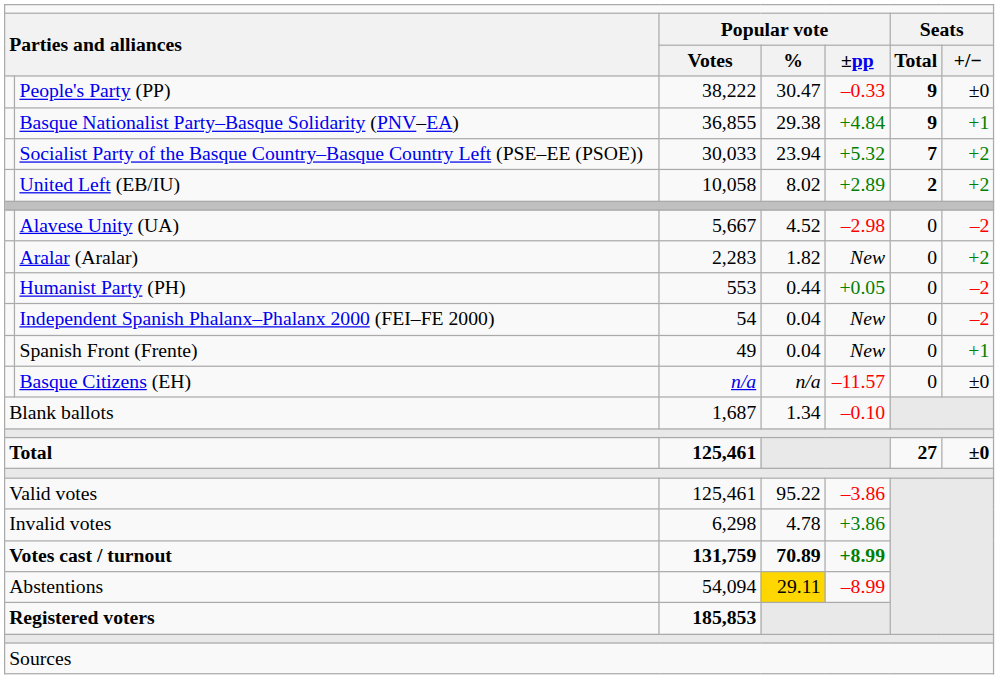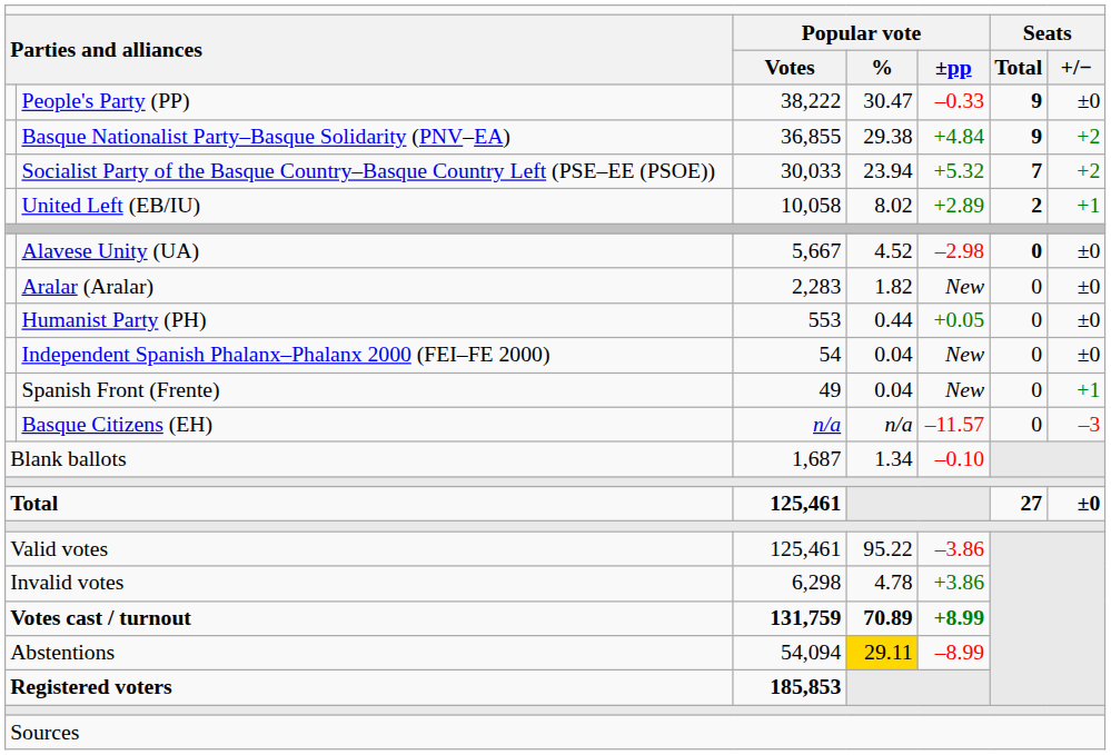Basque Nationalist Party–Basque Solidarity (PNV–EA) | column 7: +1 -> +2
United Left (EB/IU) | column 7: +2 -> +1
Alavese Unity (UA) | column 6: normal -> bold
Alavese Unity (UA) | column 7: –2 -> ±0
Aralar (Aralar) | column 7: +2 -> ±0
Humanist Party (PH) | column 7: –2 -> ±0
Independent Spanish Phalanx–Phalanx 2000 (FEI–FE 2000) | column 7: –2 -> ±0
Basque Citizens (EH) | column 7: ±0 -> –3
